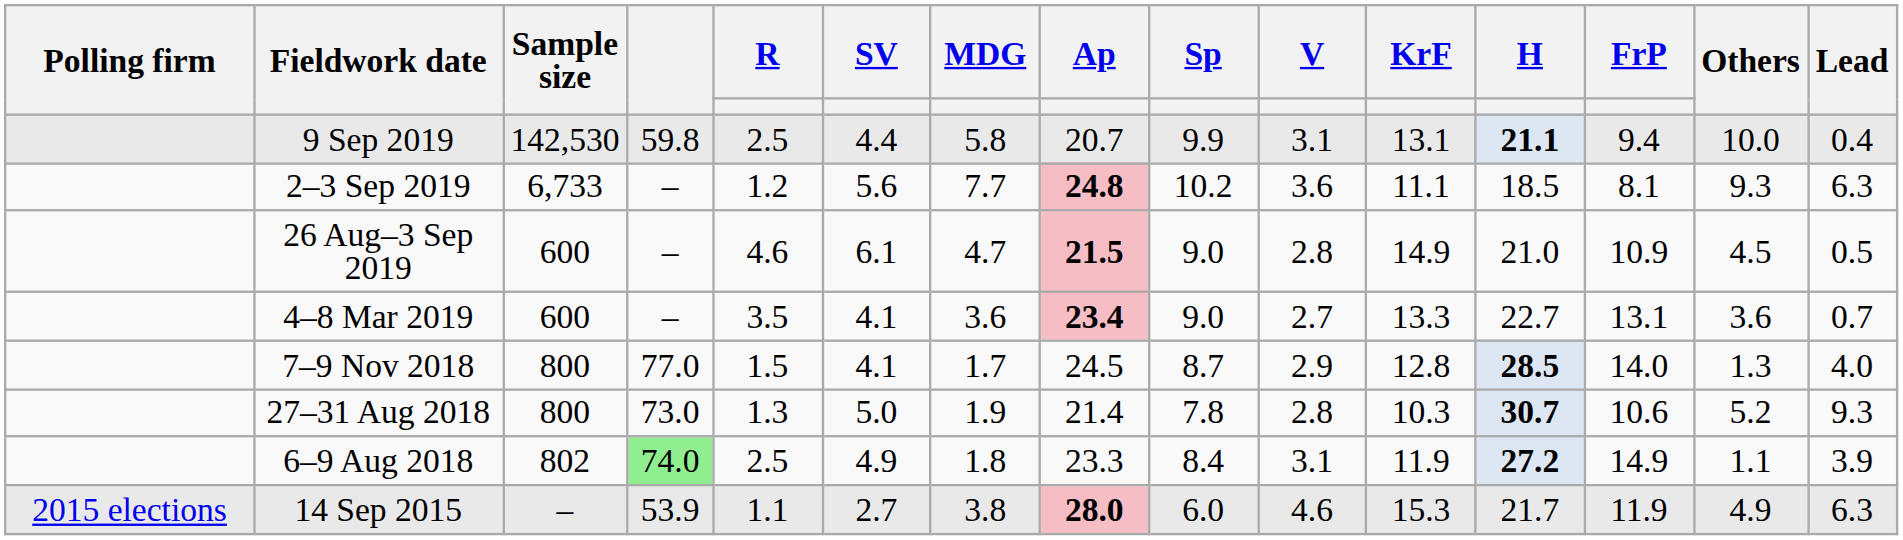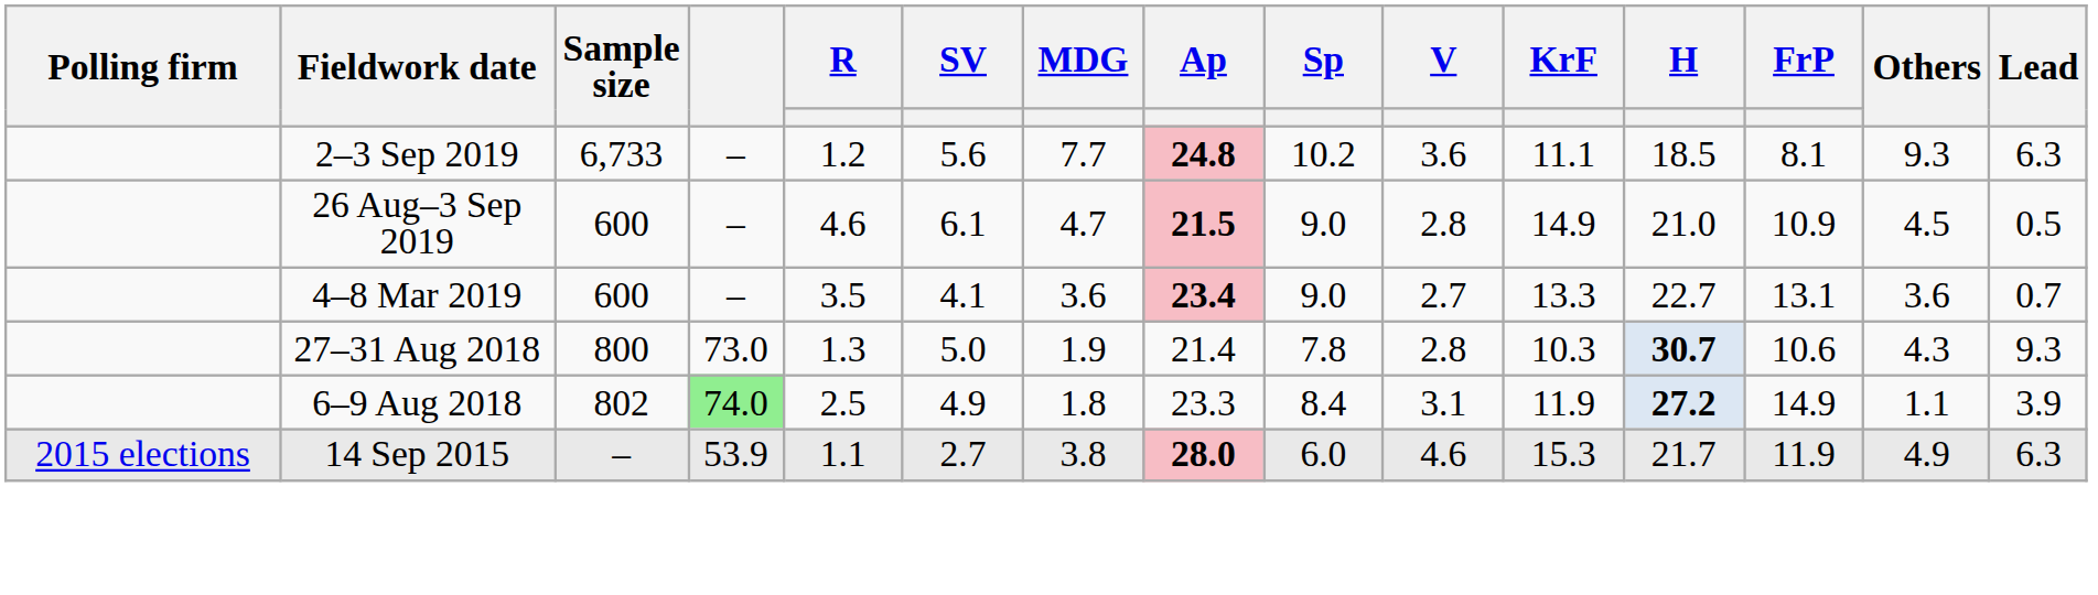- row: 9 Sep 2019 | 142,530 | 59.8 | 2.5 | 4.4 | 5.8 | 20.7 | 9.9 | 3.1 | 13.1 | 21.1 | 9.4 | 10.0 | 0.4
- row: 7–9 Nov 2018 | 800 | 77.0 | 1.5 | 4.1 | 1.7 | 24.5 | 8.7 | 2.9 | 12.8 | 28.5 | 14.0 | 1.3 | 4.0
27–31 Aug 2018 | Others: 5.2 -> 4.3
